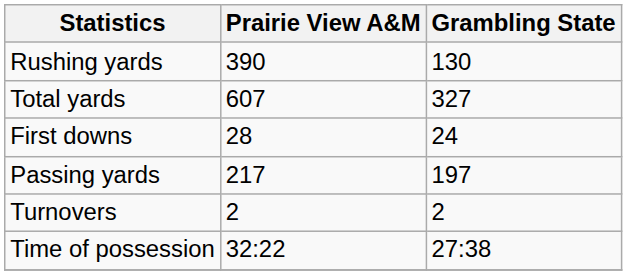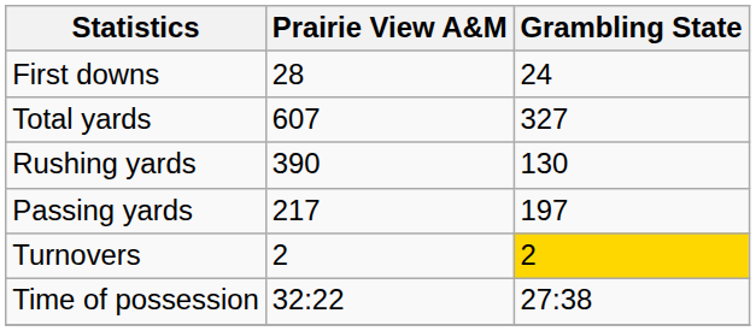rows swapped: First downs <-> Rushing yards
Turnovers | Grambling State: no background -> gold background
